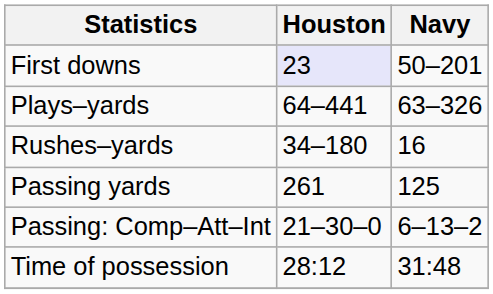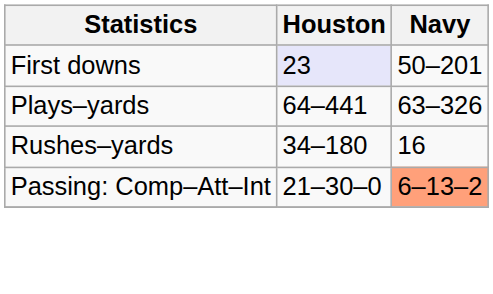- row: Passing yards | 261 | 125
Passing: Comp–Att–Int | Navy: no background -> lightsalmon background
- row: Time of possession | 28:12 | 31:48
